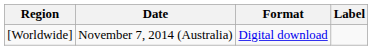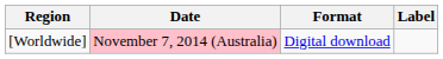[Worldwide] | Date: no background -> pink background
